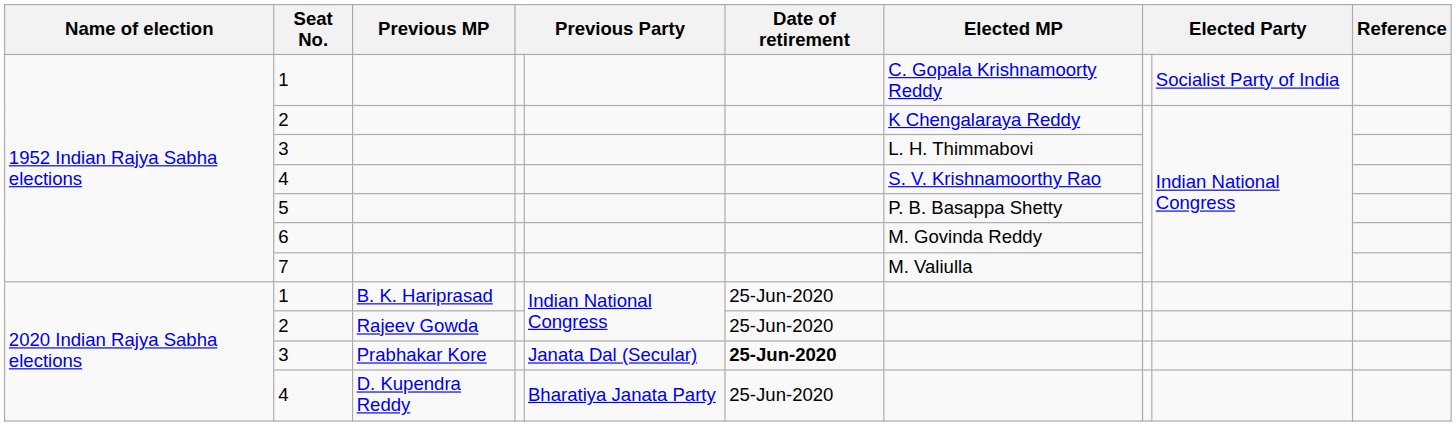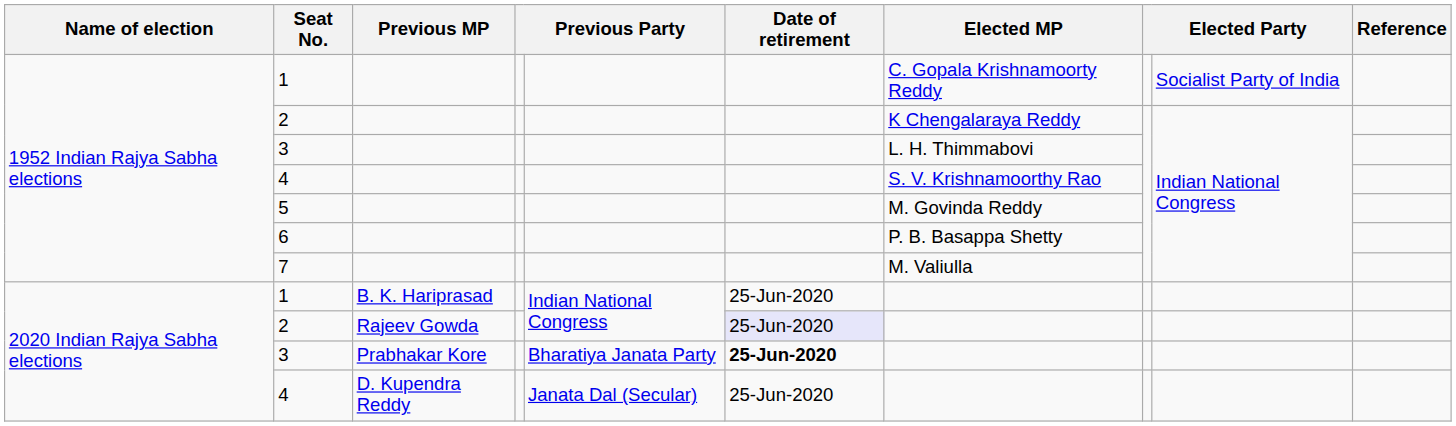5 | Elected MP: P. B. Basappa Shetty -> M. Govinda Reddy
6 | Elected MP: M. Govinda Reddy -> P. B. Basappa Shetty
2 / Rajeev Gowda | Date of retirement: no background -> lavender background
3 / Prabhakar Kore | column 5: Janata Dal (Secular) -> Bharatiya Janata Party
4 / D. Kupendra Reddy | column 5: Bharatiya Janata Party -> Janata Dal (Secular)
